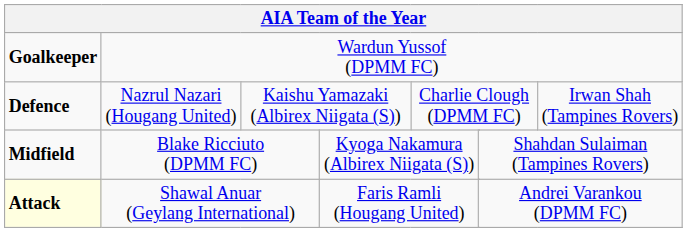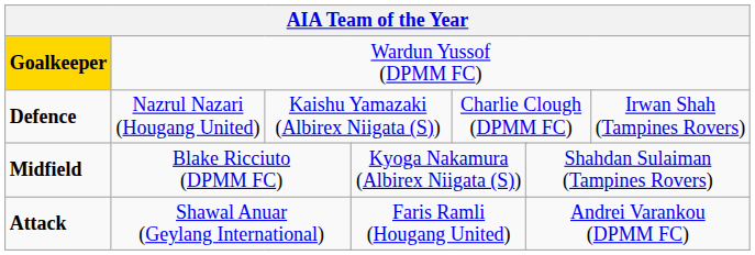Goalkeeper | column 1: no background -> gold background
Attack | column 1: lightyellow background -> no background
